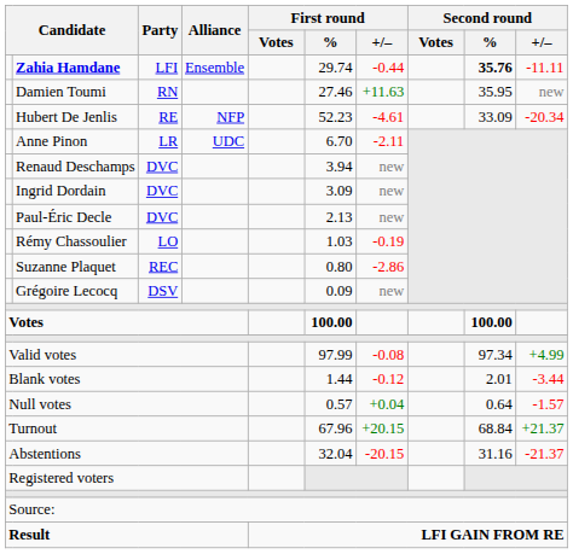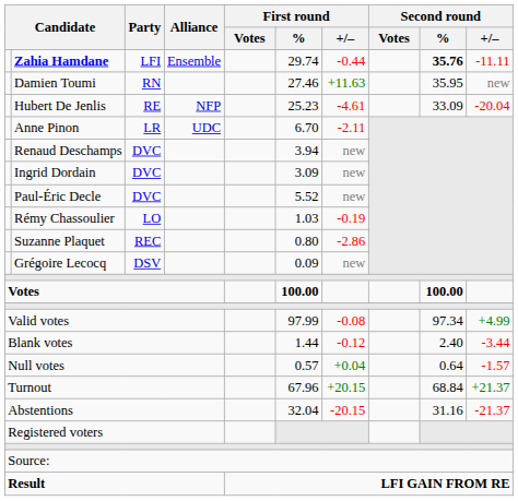Hubert De Jenlis | First round / %: 52.23 -> 25.23
Hubert De Jenlis | Second round / +/–: -20.34 -> -20.04
Paul-Éric Decle | First round / %: 2.13 -> 5.52
Blank votes | Second round / %: 2.01 -> 2.40
